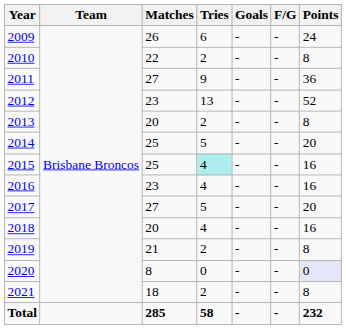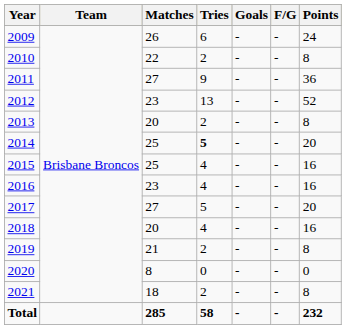2014 | Tries: normal -> bold
2015 | Tries: paleturquoise background -> no background
2020 | Points: lavender background -> no background
